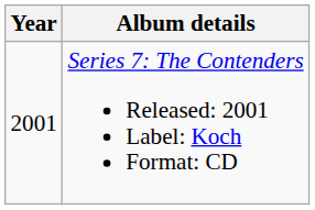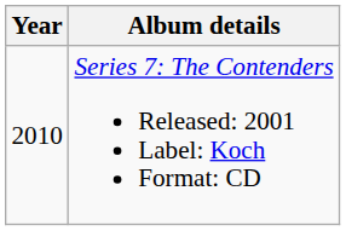row 2 | Year: 2001 -> 2010
